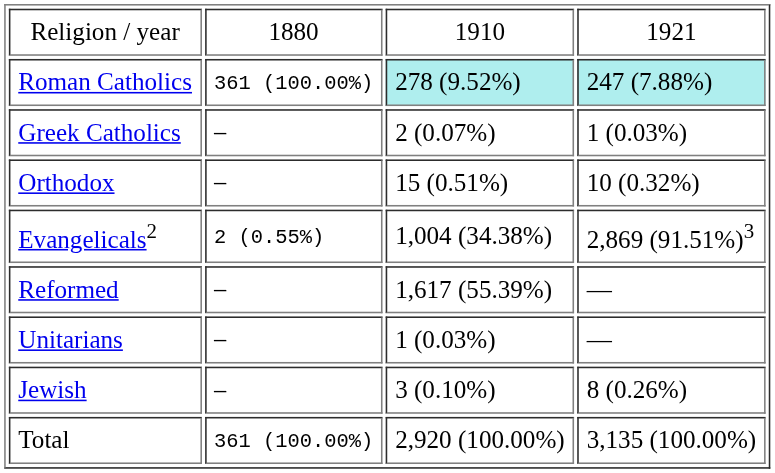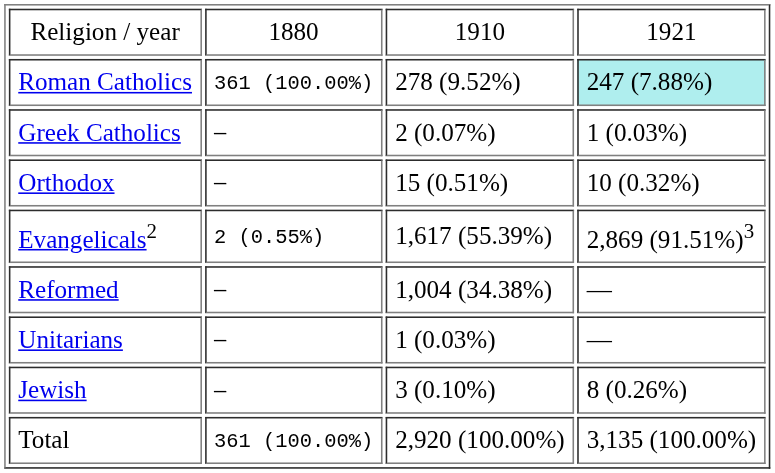Roman Catholics | column 3: paleturquoise background -> no background
Evangelicals2 | column 3: 1,004 (34.38%) -> 1,617 (55.39%)
Reformed | column 3: 1,617 (55.39%) -> 1,004 (34.38%)
